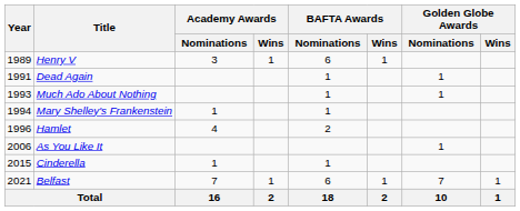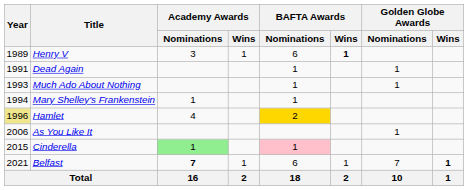Henry V | BAFTA Awards / Wins: normal -> bold
Hamlet | Year: no background -> khaki background
Hamlet | BAFTA Awards / Nominations: no background -> gold background
Cinderella | Academy Awards / Nominations: no background -> lightgreen background
Cinderella | BAFTA Awards / Nominations: no background -> pink background
Belfast | Academy Awards / Nominations: normal -> bold
Belfast | Golden Globe Awards / Wins: normal -> bold
